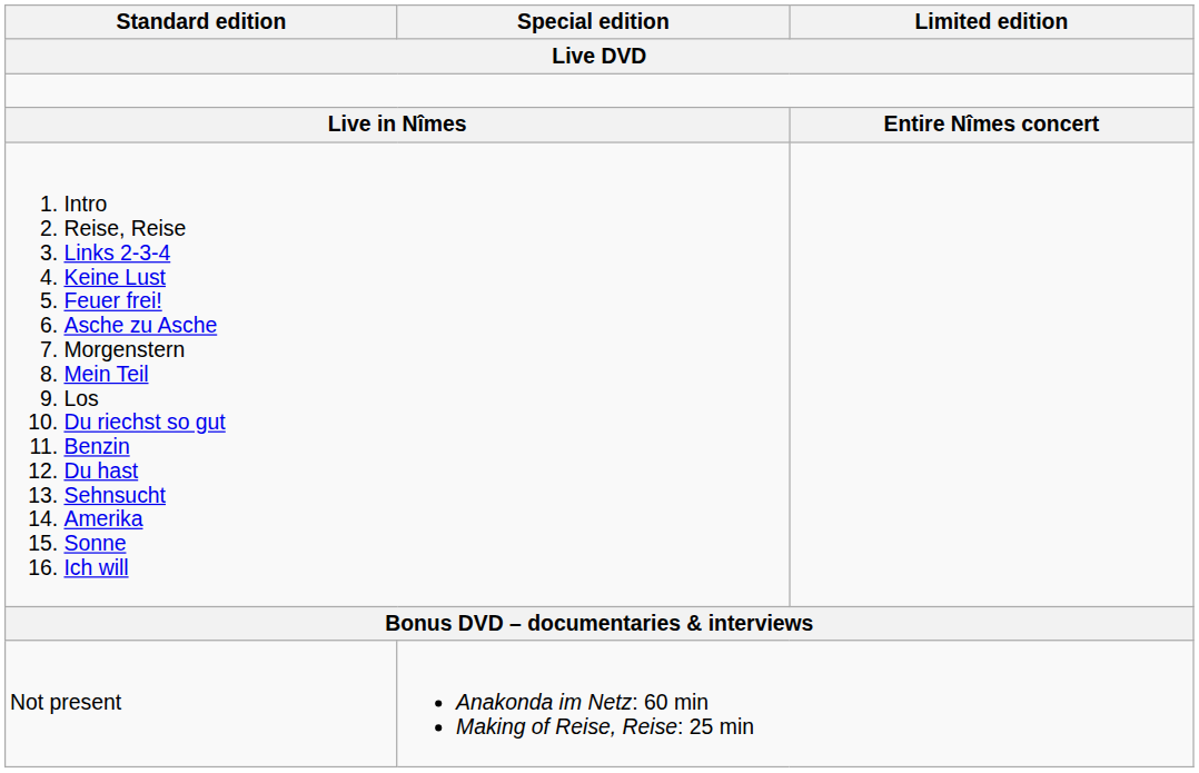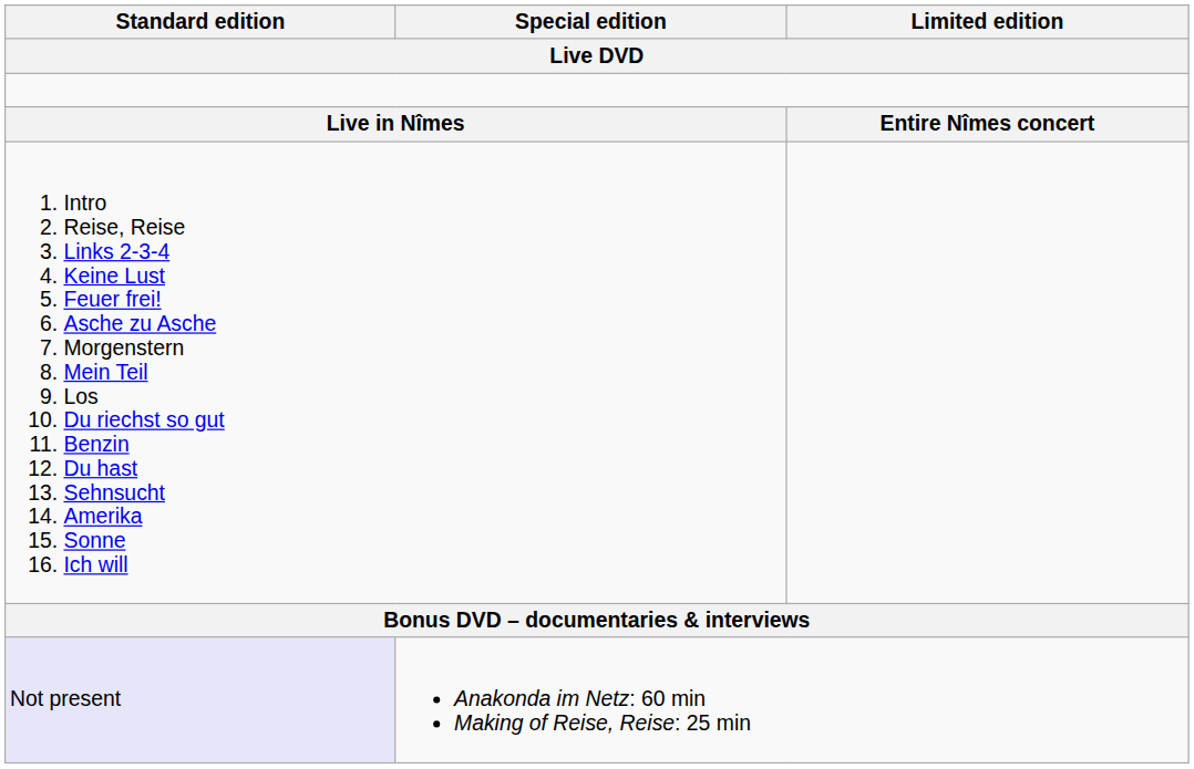Not present | Standard edition: no background -> lavender background
